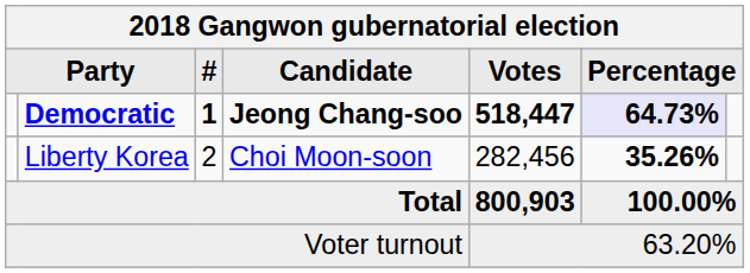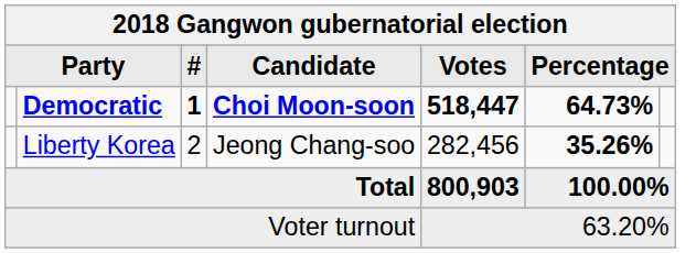Democratic | Candidate: Jeong Chang-soo -> Choi Moon-soon
Democratic | column 6: lavender background -> no background
Liberty Korea | Candidate: Choi Moon-soon -> Jeong Chang-soo
